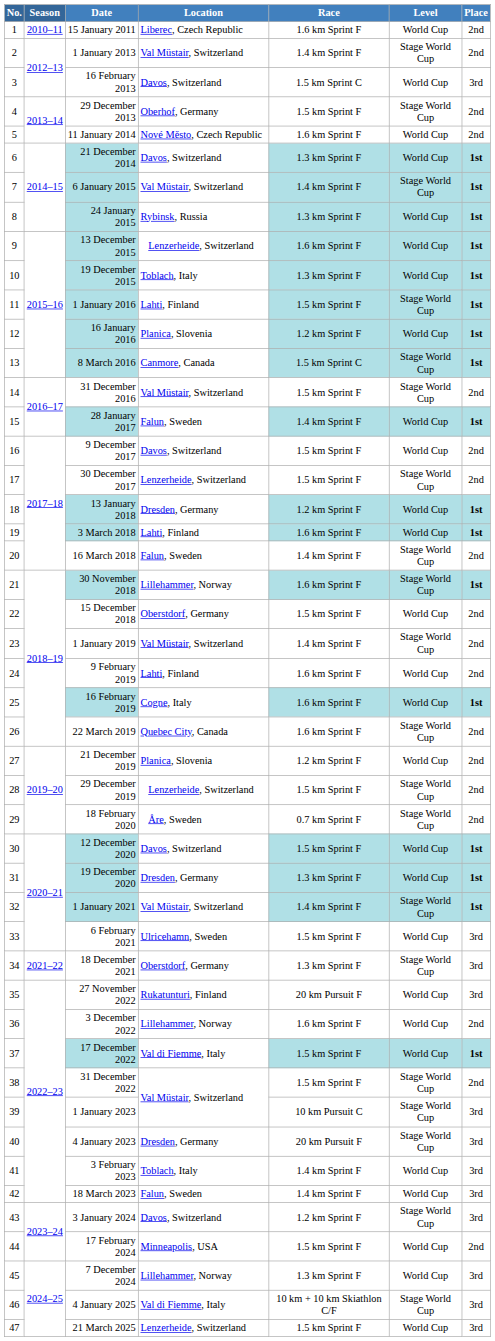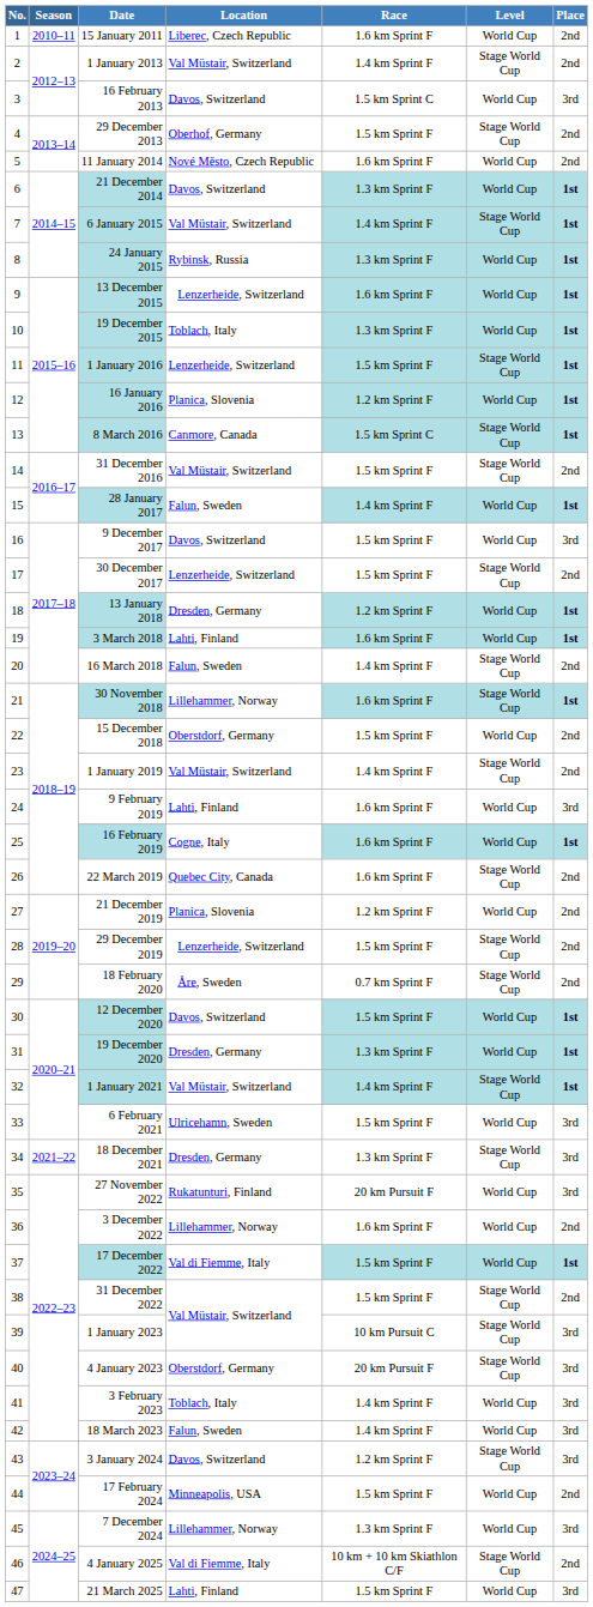1 January 2016 | Location: Lahti, Finland -> Lenzerheide, Switzerland
9 December 2017 | Place: 2nd -> 3rd
9 February 2019 | Place: 2nd -> 3rd
18 December 2021 | Location: Oberstdorf, Germany -> Dresden, Germany
4 January 2023 | Location: Dresden, Germany -> Oberstdorf, Germany
4 January 2025 | Place: 3rd -> 2nd
21 March 2025 | Location: Lenzerheide, Switzerland -> Lahti, Finland
